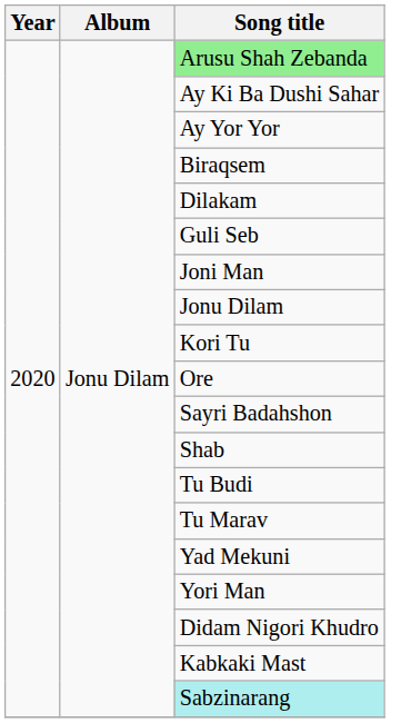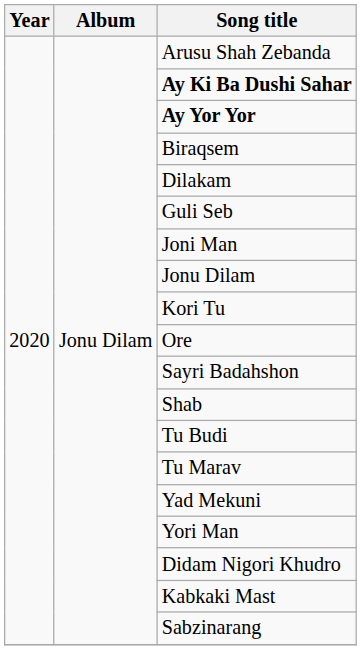Arusu Shah Zebanda | Song title: lightgreen background -> no background
Ay Ki Ba Dushi Sahar | Song title: normal -> bold
Ay Yor Yor | Song title: normal -> bold
Sabzinarang | Song title: paleturquoise background -> no background
